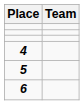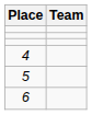row 5 | Place: bold -> normal
row 6 | Place: bold -> normal
row 7 | Place: bold -> normal
